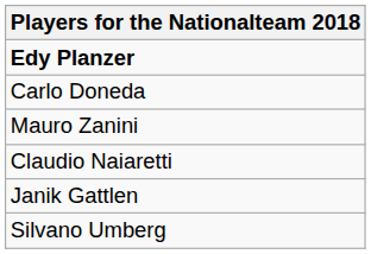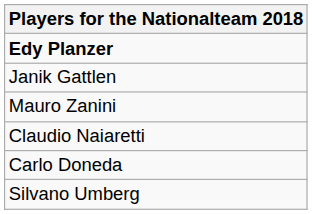row 3 | column 1: Carlo Doneda -> Janik Gattlen
row 6 | column 1: Janik Gattlen -> Carlo Doneda
